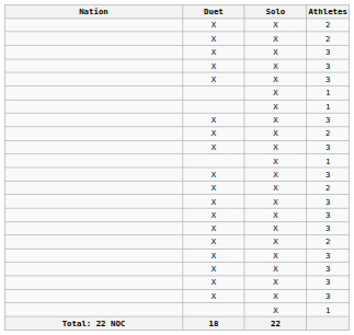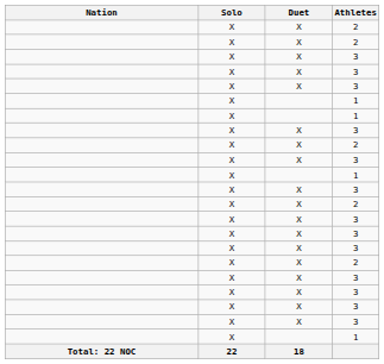columns swapped: Solo <-> Duet
